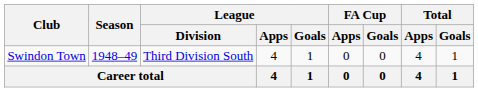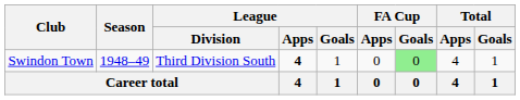Swindon Town | League / Apps: normal -> bold
Swindon Town | FA Cup / Goals: no background -> lightgreen background
